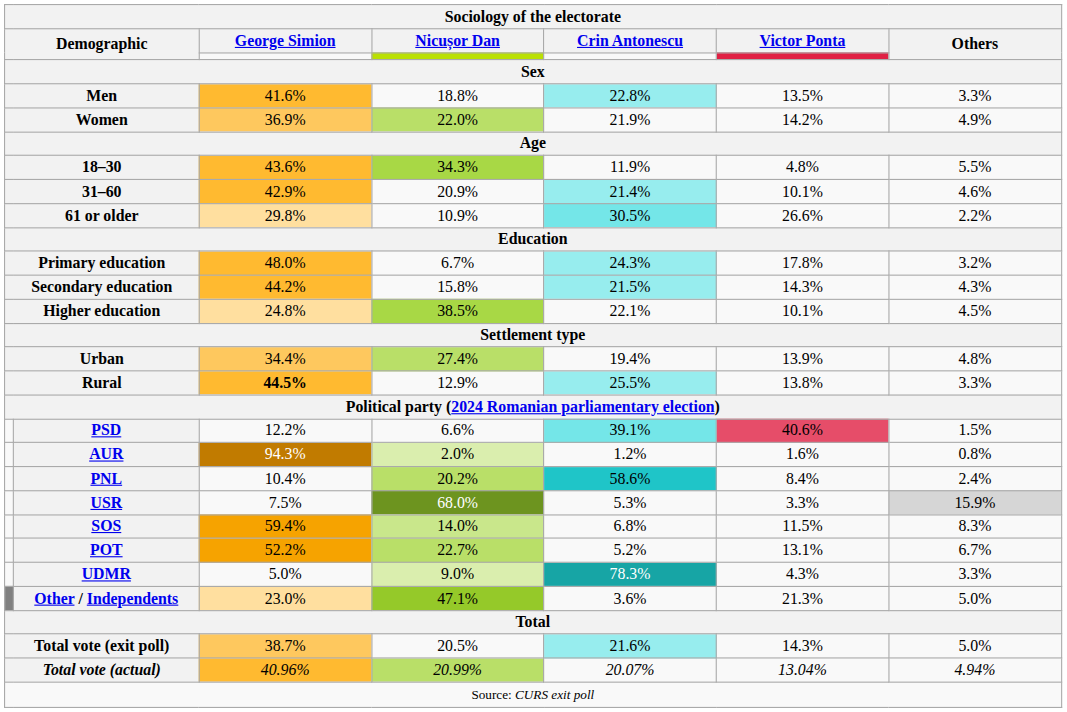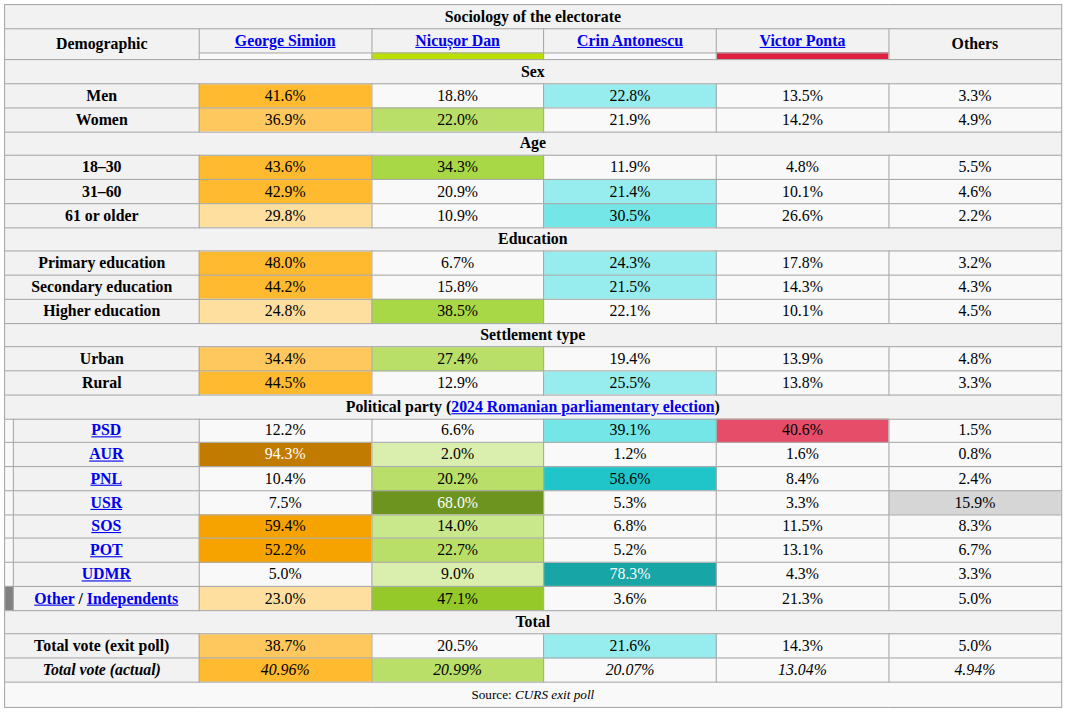Rural | Sociology of the electorate / George Simion: bold -> normal
